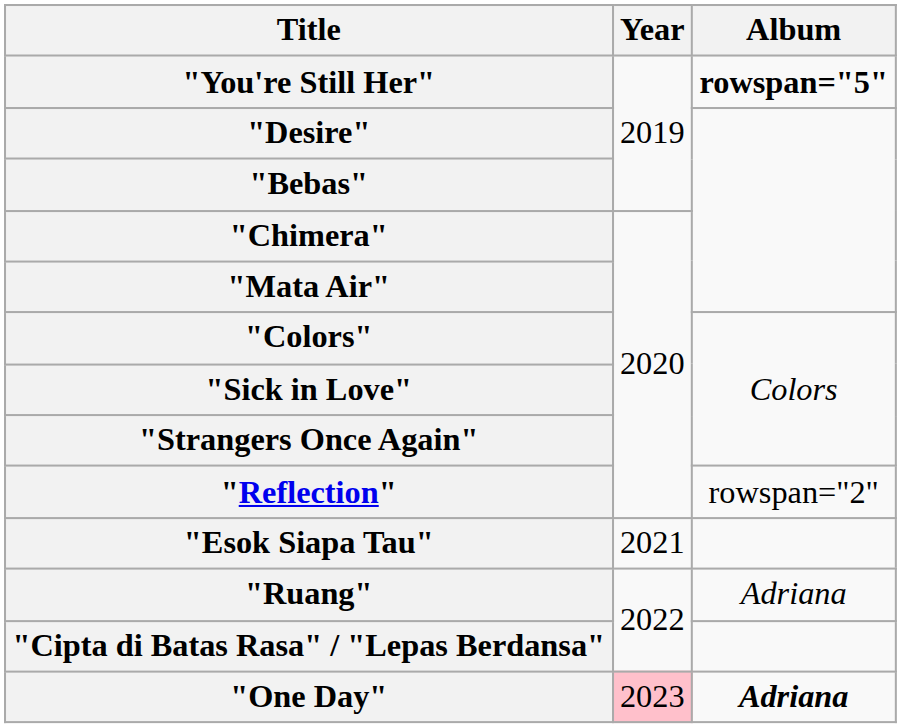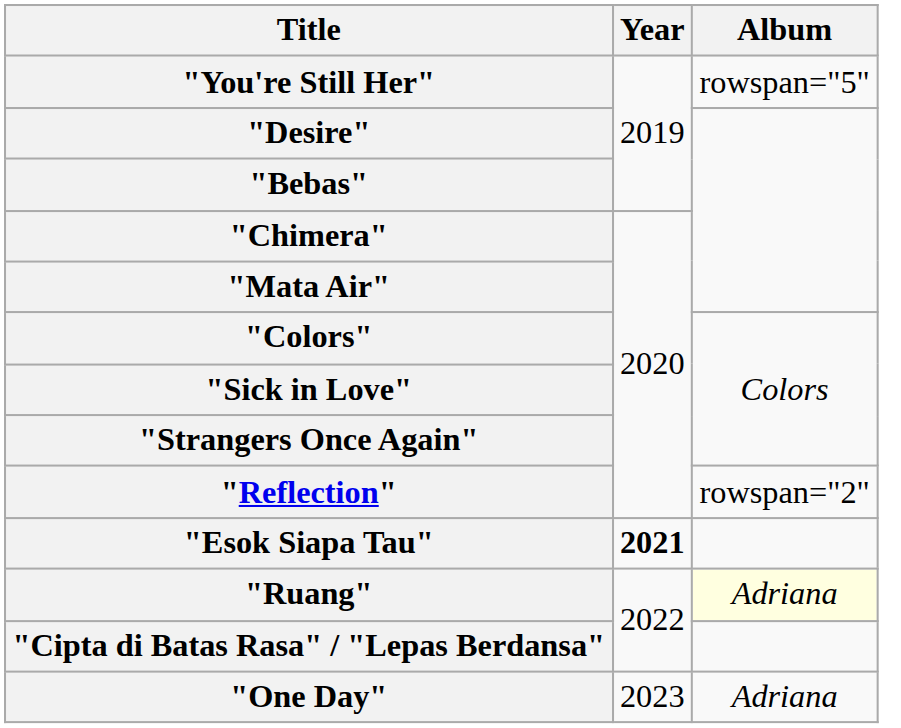"You're Still Her" | Album: bold -> normal
"Esok Siapa Tau" | Year: normal -> bold
"Ruang" | Album: no background -> lightyellow background
"One Day" | Year: pink background -> no background
"One Day" | Album: bold -> normal
